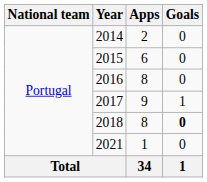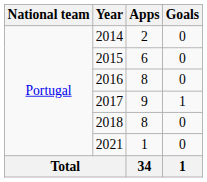2018 | Goals: bold -> normal
